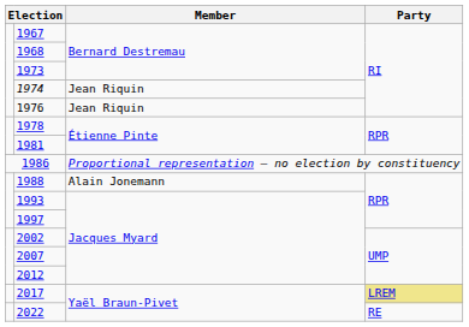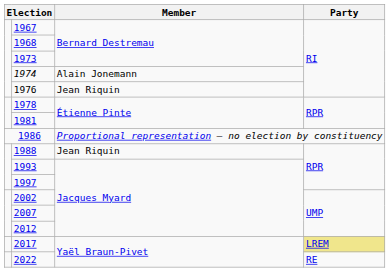1974 | Member: Jean Riquin -> Alain Jonemann
1988 | Member: Alain Jonemann -> Jean Riquin
